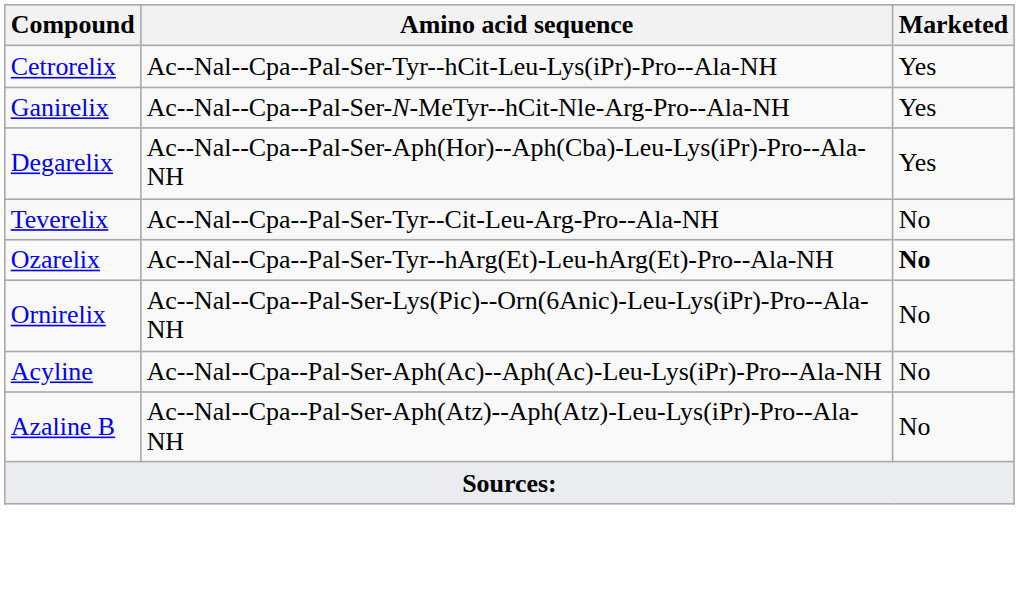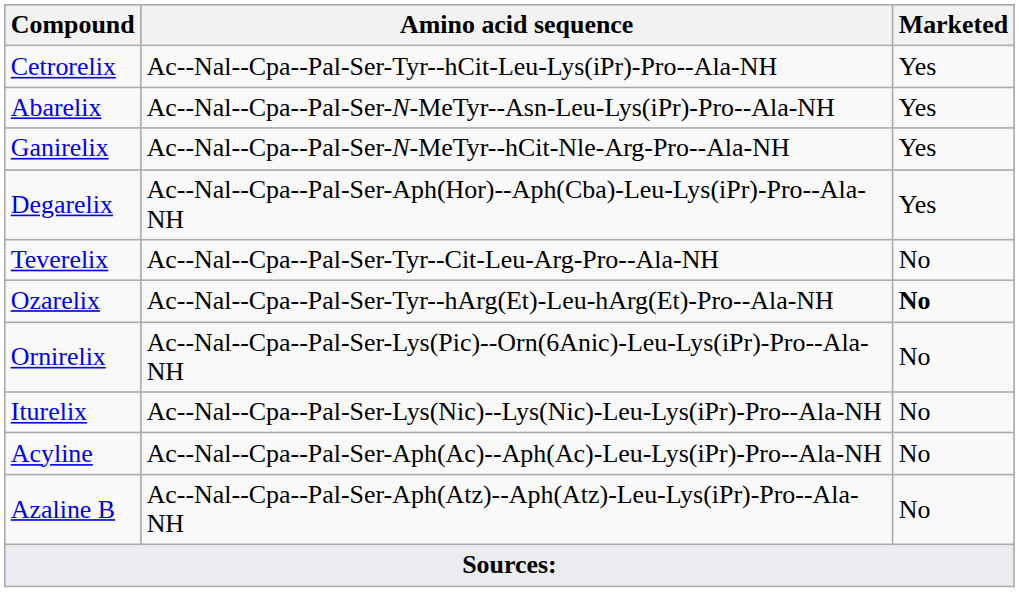+ row: Abarelix | Ac--Nal--Cpa--Pal-Ser-N-MeTyr--Asn-Leu-Lys(iPr)-Pro--Ala-NH | Yes
+ row: Iturelix | Ac--Nal--Cpa--Pal-Ser-Lys(Nic)--Lys(Nic)-Leu-Lys(iPr)-Pro--Ala-NH | No
